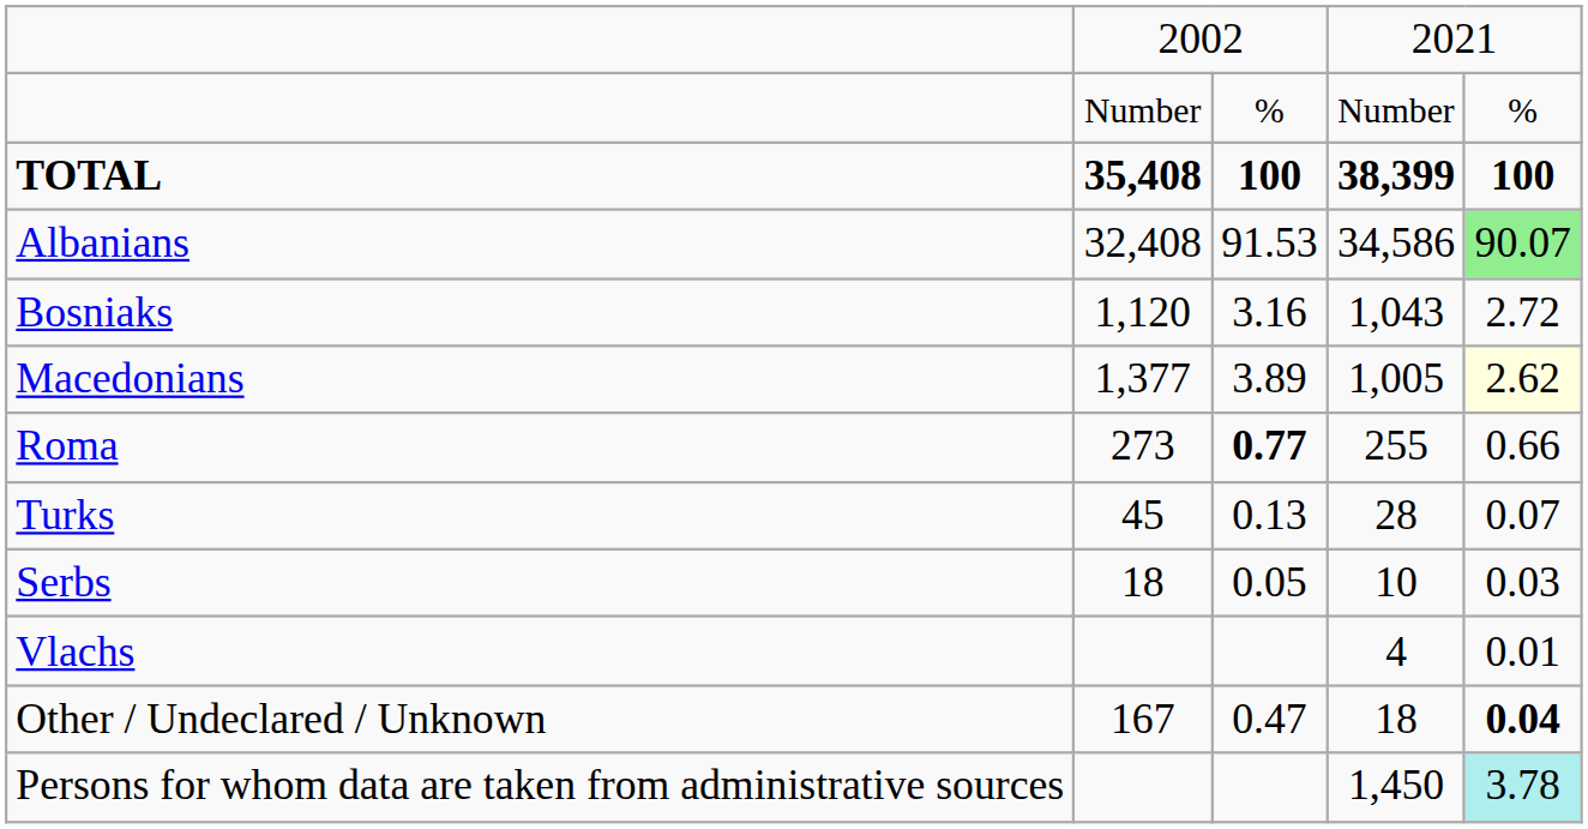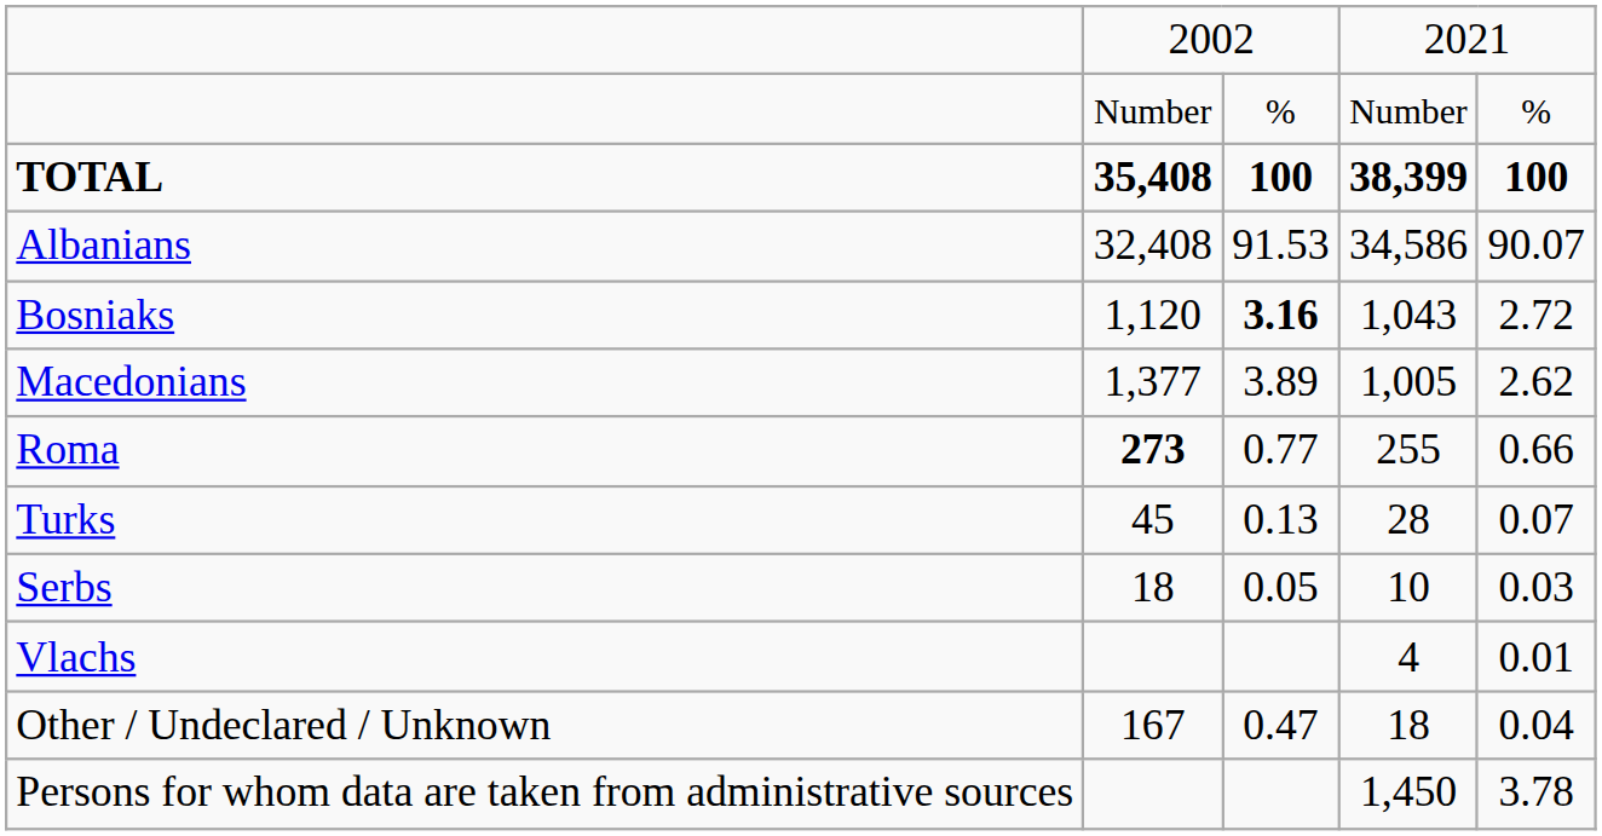Albanians | column 5: lightgreen background -> no background
Bosniaks | column 3: normal -> bold
Macedonians | column 5: lightyellow background -> no background
Roma | column 2: normal -> bold
Roma | column 3: bold -> normal
Other / Undeclared / Unknown | column 5: bold -> normal
Persons for whom data are taken from administrative sources | column 5: paleturquoise background -> no background
